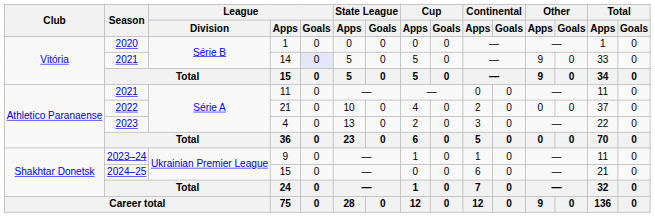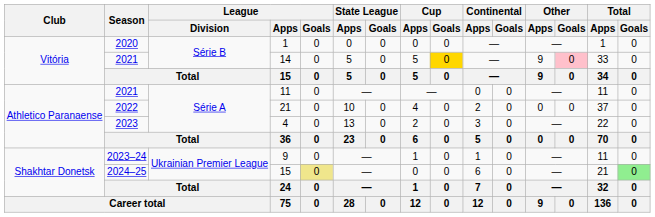14 | League / Goals: lavender background -> no background
14 | Cup / Goals: no background -> gold background
14 | Other / Goals: no background -> pink background
2024–25 / 15 | League / Goals: no background -> khaki background
2024–25 / 15 | Total / Goals: no background -> lightgreen background
